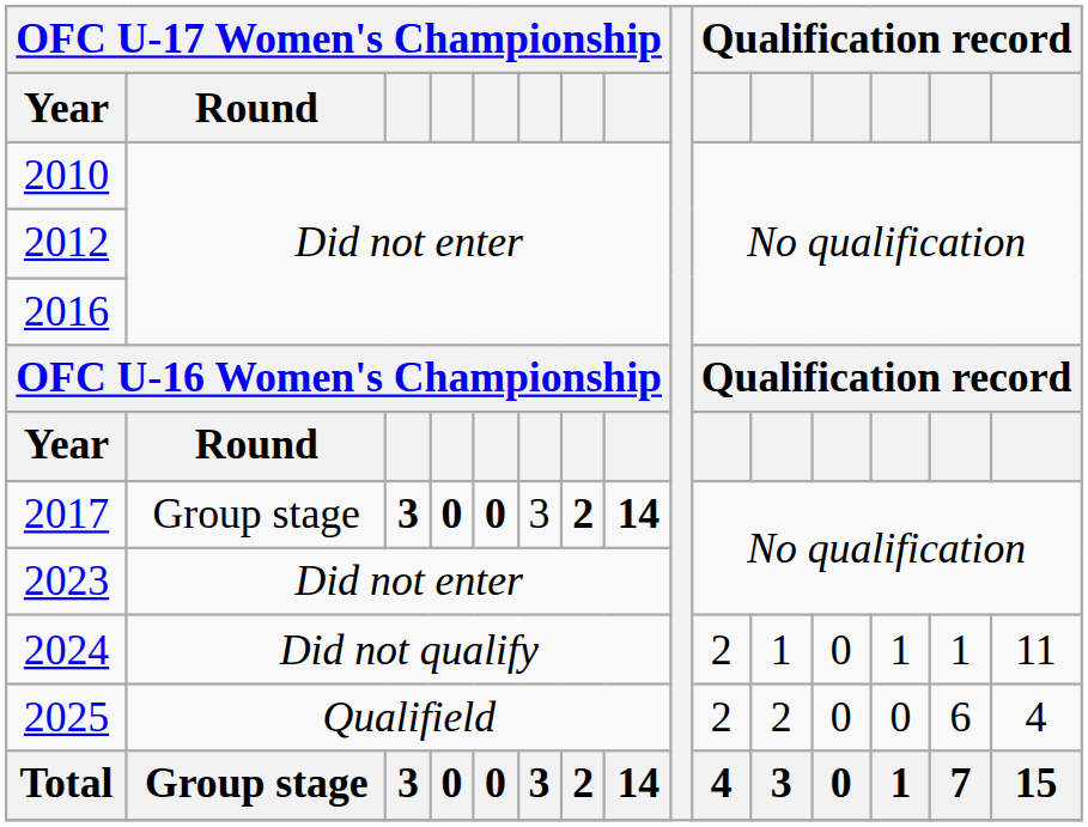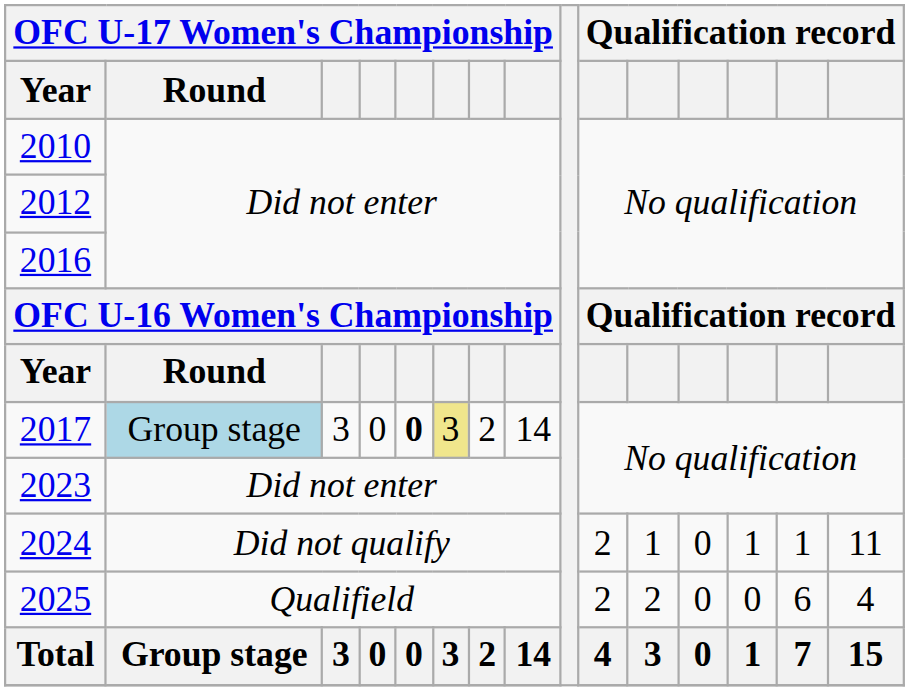2017 | OFC U-17 Women's Championship / Round: no background -> lightblue background
2017 | column 3: bold -> normal
2017 | column 4: bold -> normal
2017 | column 6: no background -> khaki background
2017 | column 7: bold -> normal
2017 | column 8: bold -> normal
